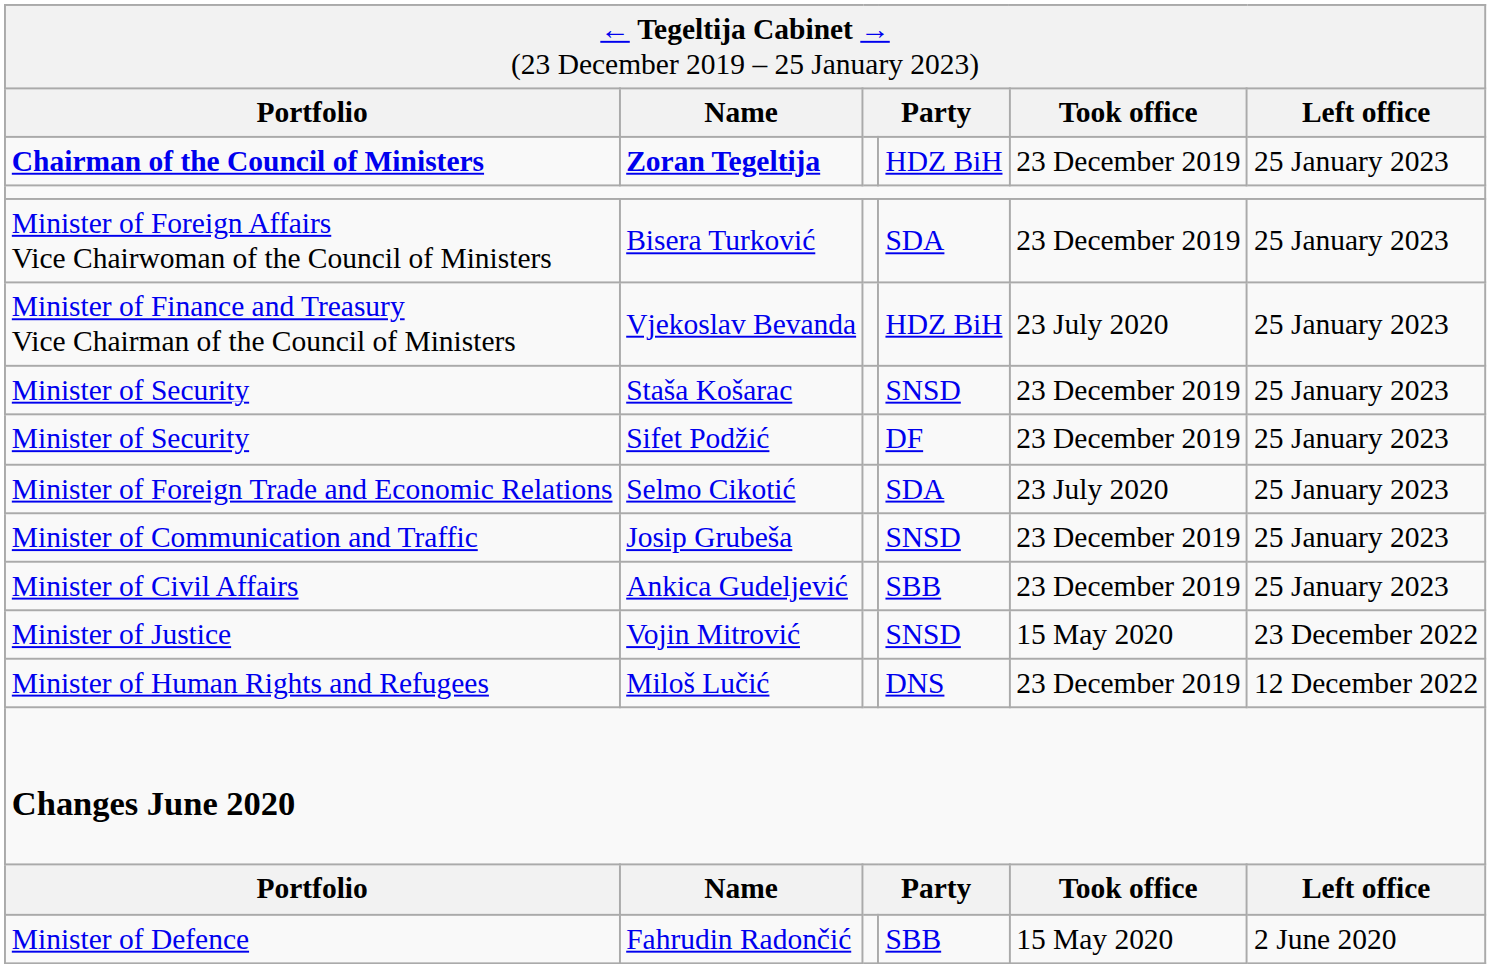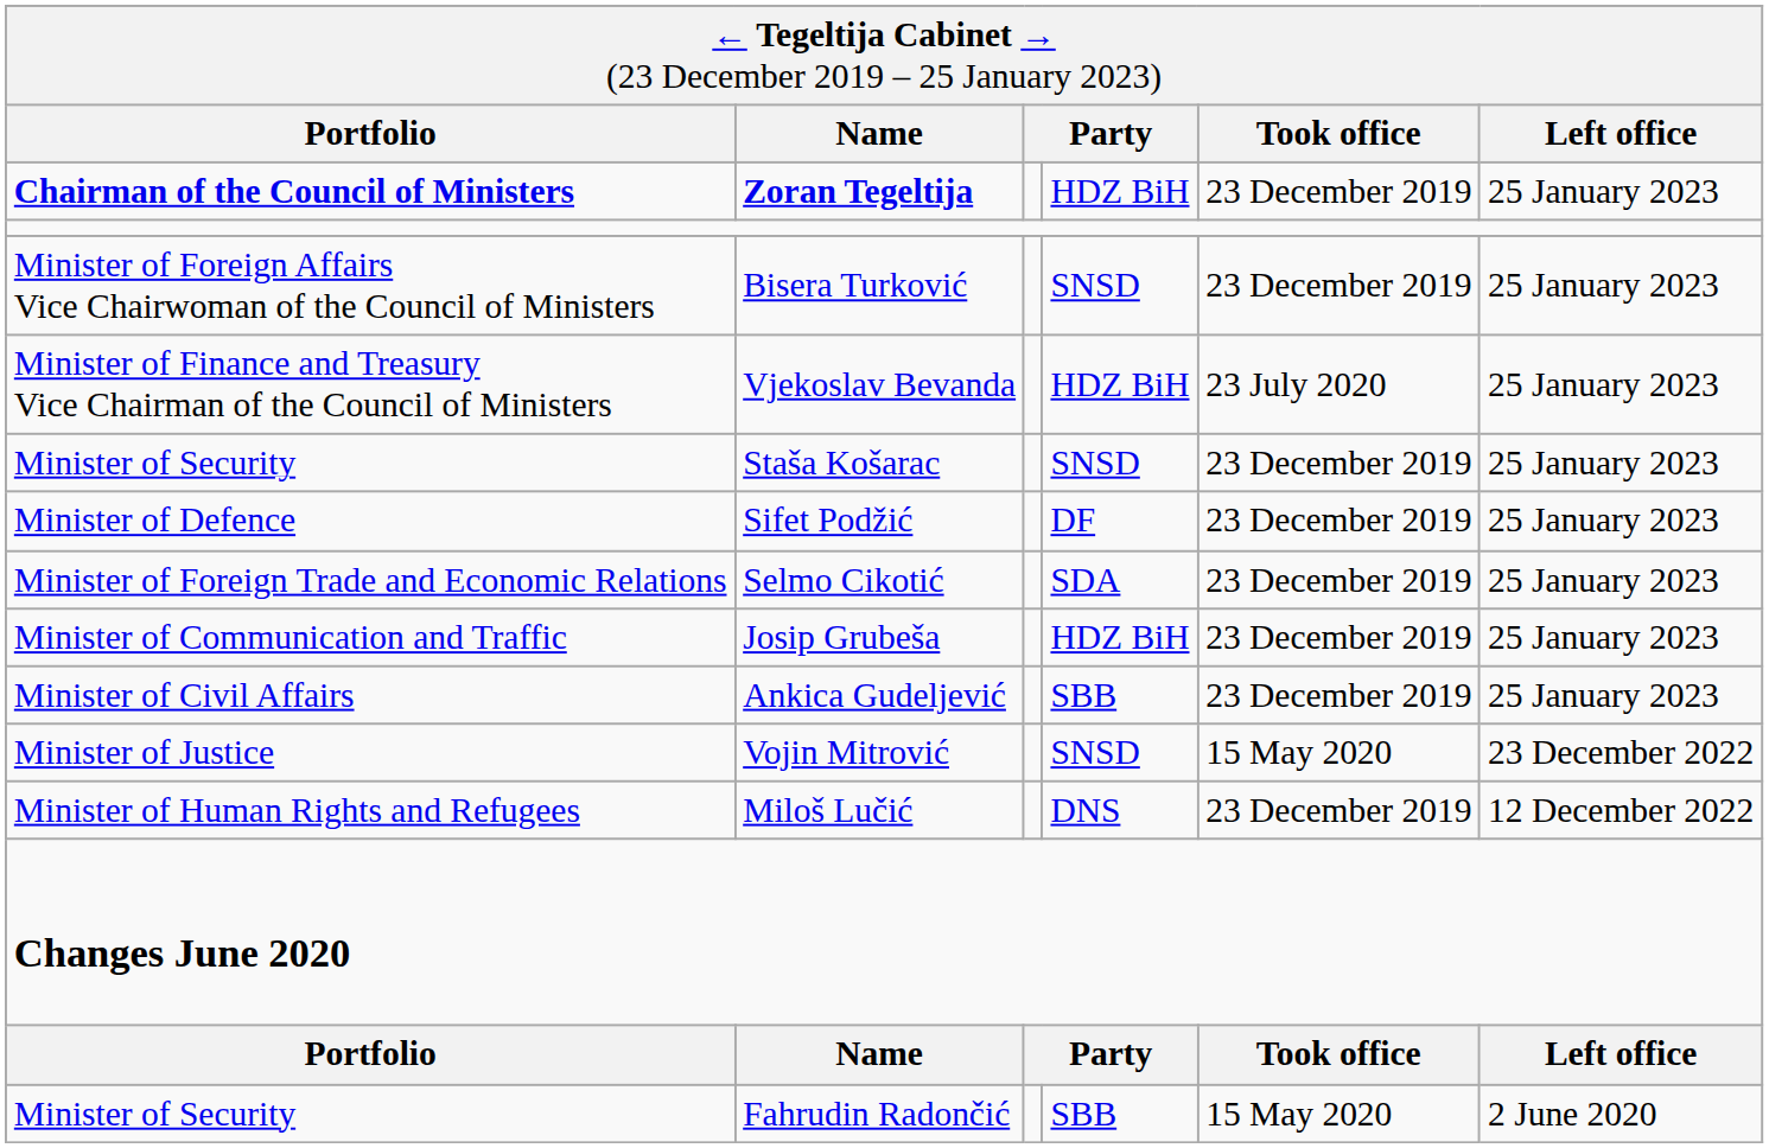Bisera Turković | column 4: SDA -> SNSD
Sifet Podžić | column 1: Minister of Security -> Minister of Defence
Selmo Cikotić | column 5: 23 July 2020 -> 23 December 2019
Josip Grubeša | column 4: SNSD -> HDZ BiH
Fahrudin Radončić | column 1: Minister of Defence -> Minister of Security
